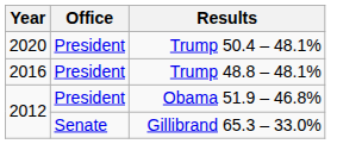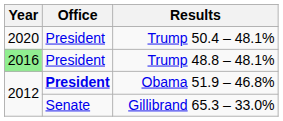Trump 48.8 – 48.1% | Year: no background -> lightgreen background
Obama 51.9 – 46.8% | Office: normal -> bold
